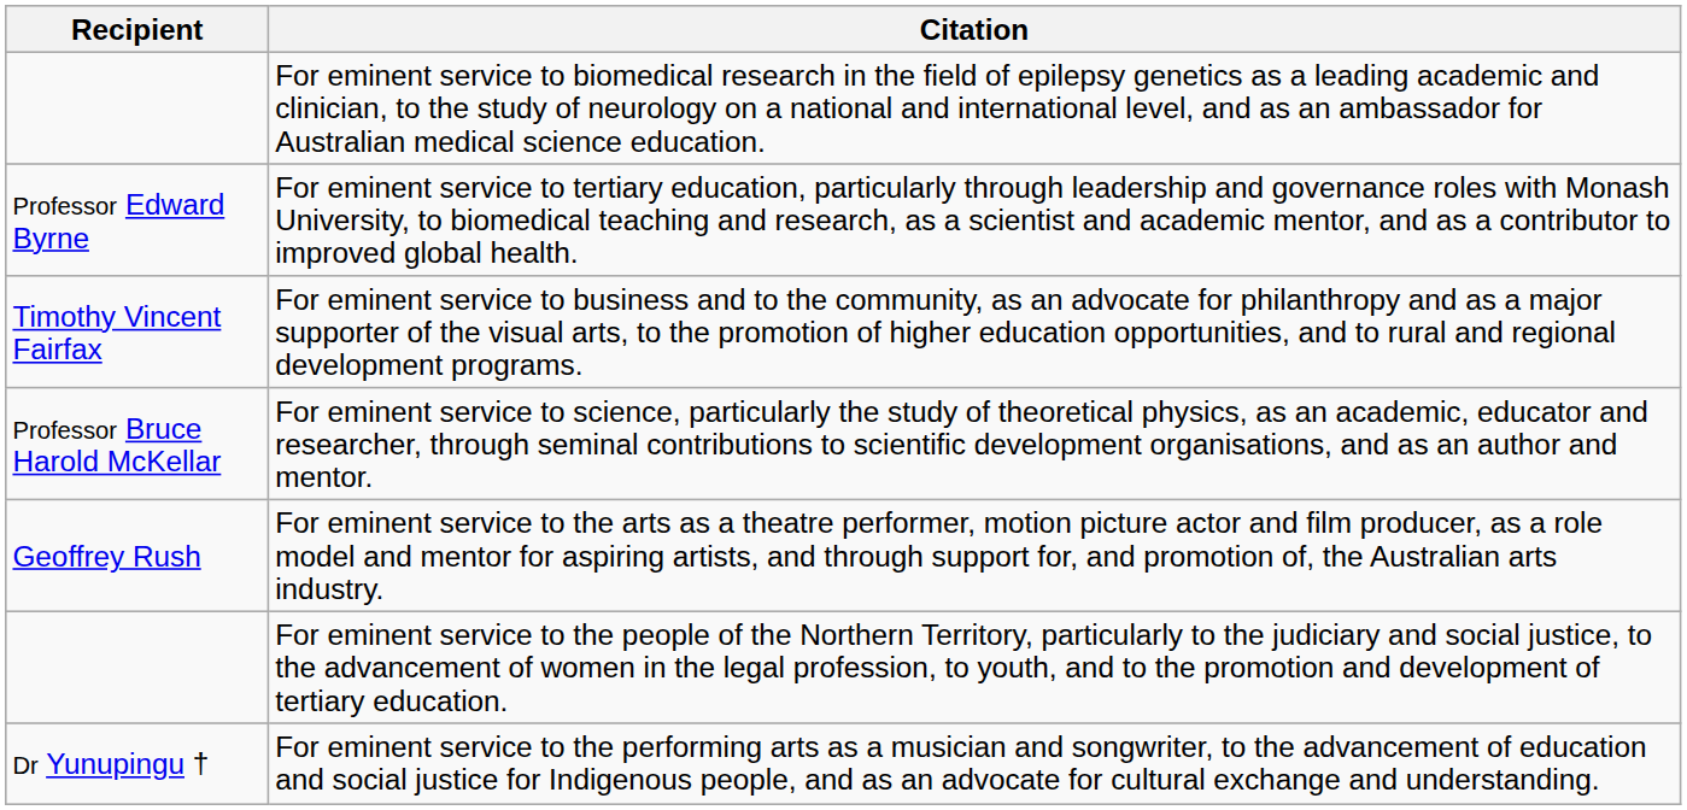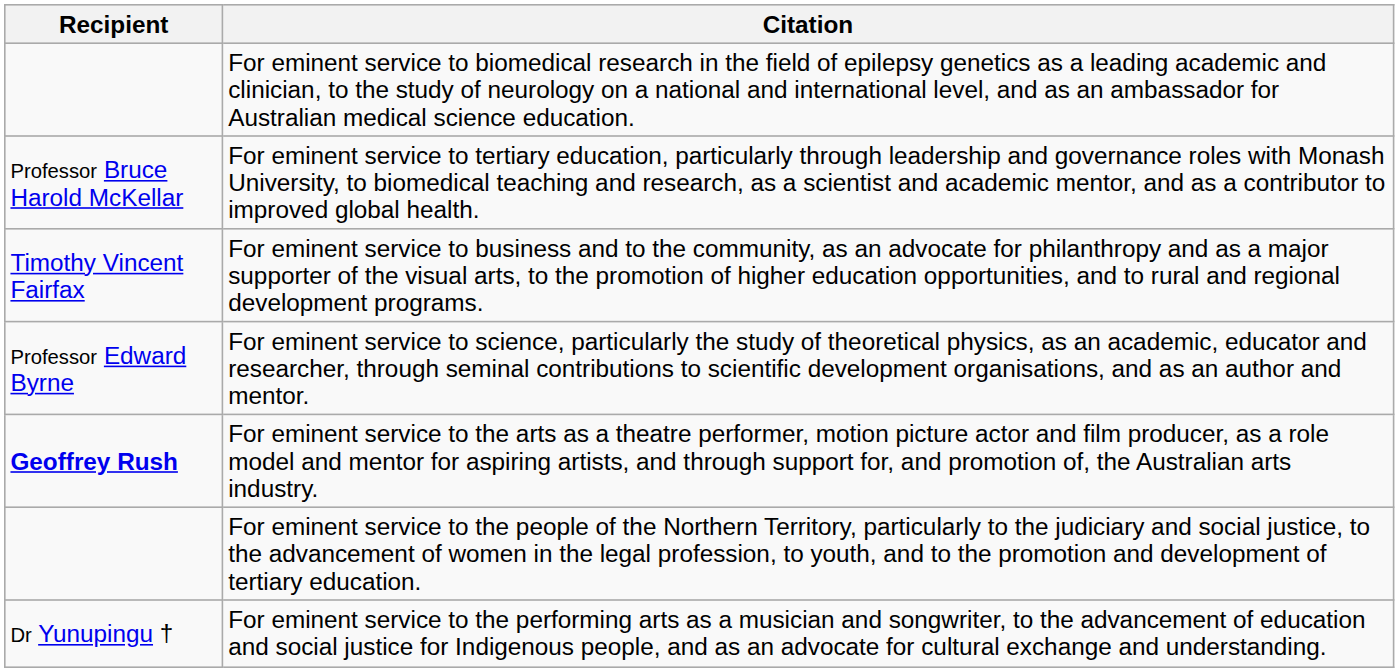row 3 | Recipient: Professor Edward Byrne -> Professor Bruce Harold McKellar
row 5 | Recipient: Professor Bruce Harold McKellar -> Professor Edward Byrne
row 6 | Recipient: normal -> bold
